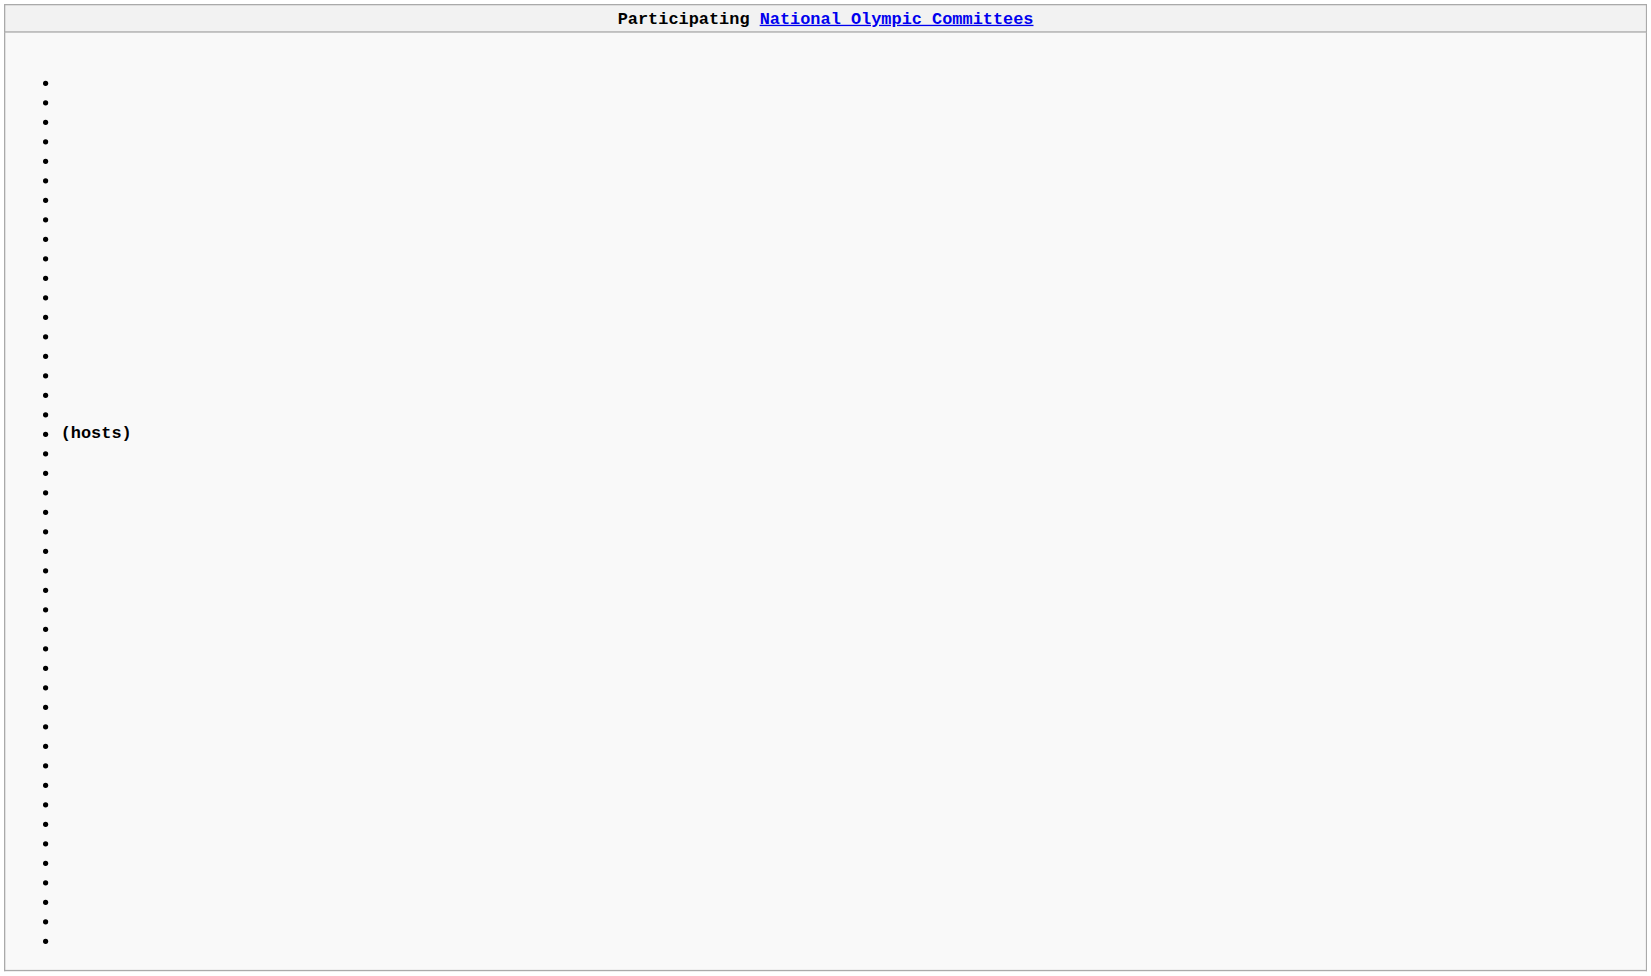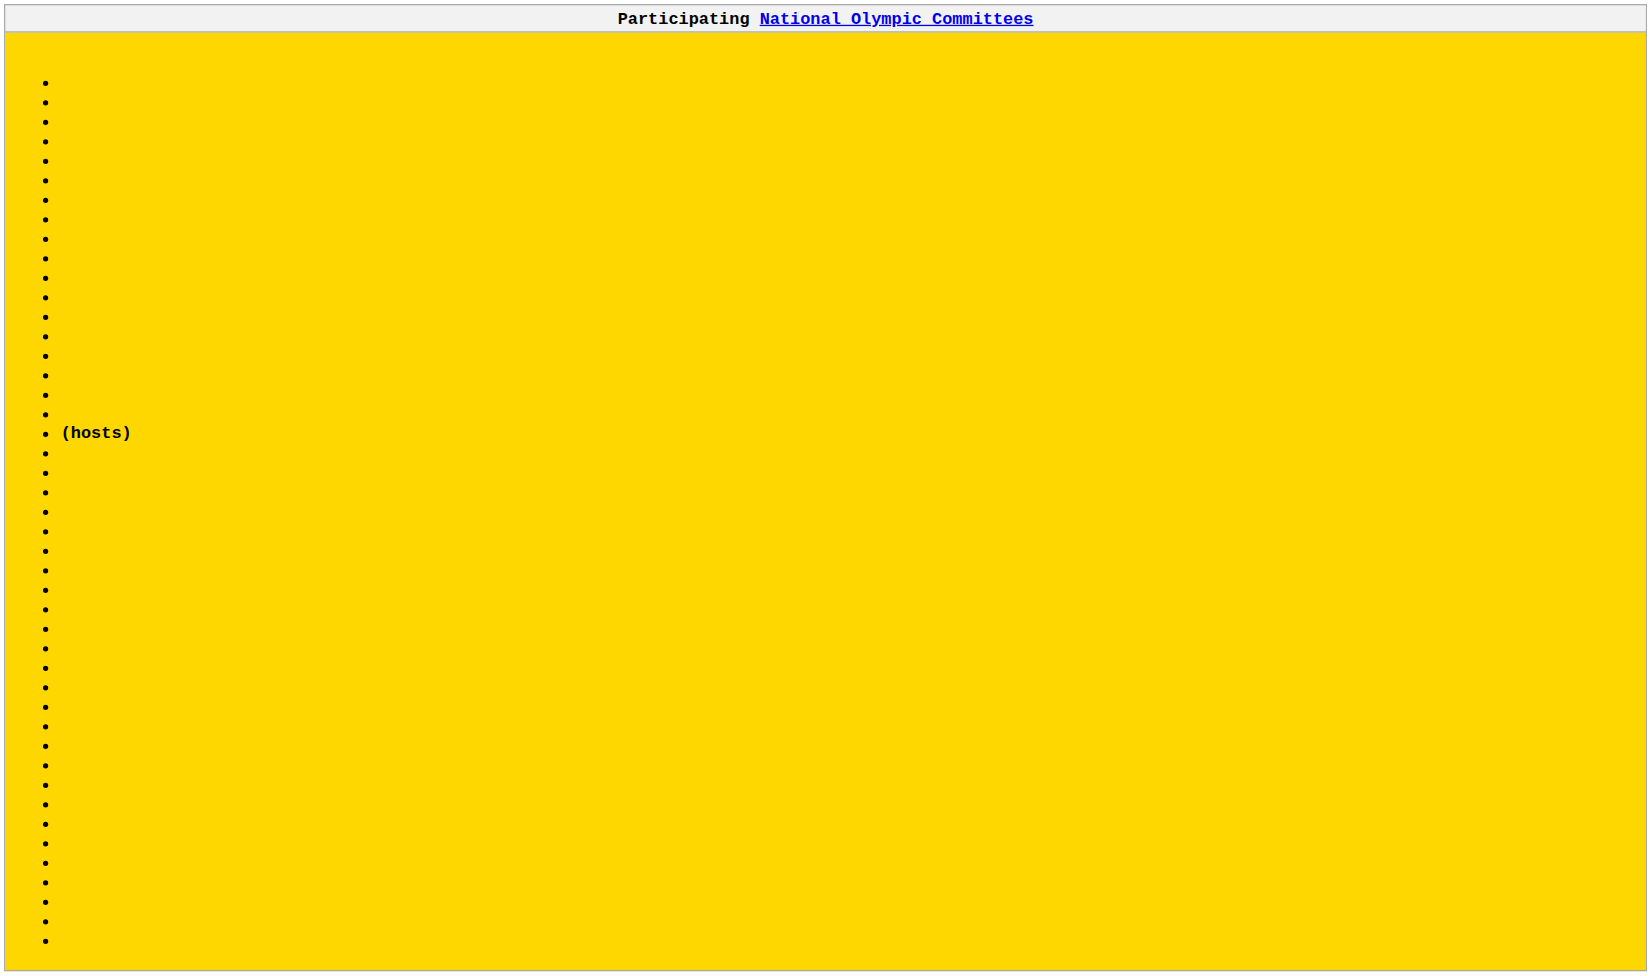row 2 | column 1: no background -> gold background
